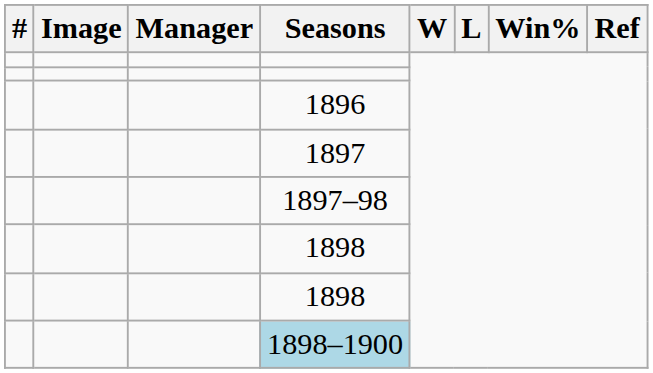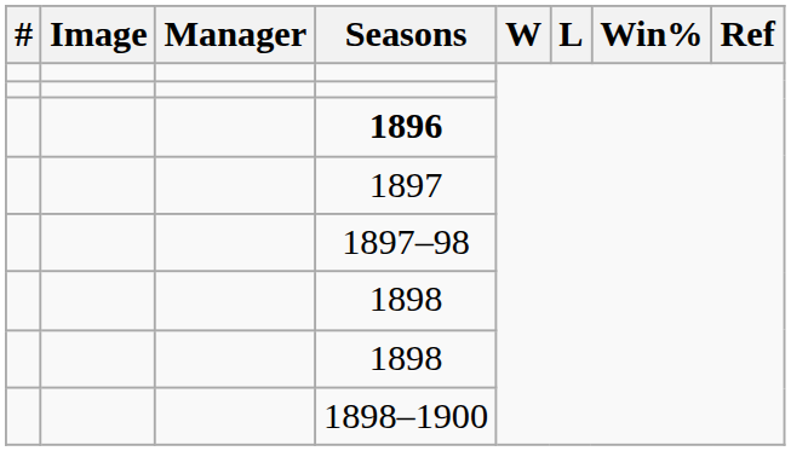1896 | Seasons: normal -> bold
1898–1900 | Seasons: lightblue background -> no background
